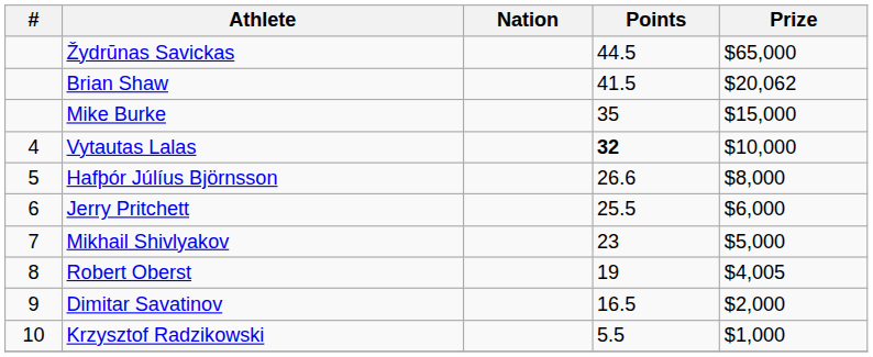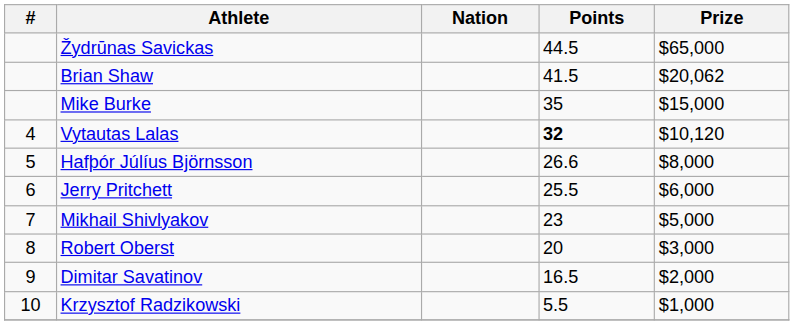Vytautas Lalas | Prize: $10,000 -> $10,120
Robert Oberst | Points: 19 -> 20
Robert Oberst | Prize: $4,005 -> $3,000
